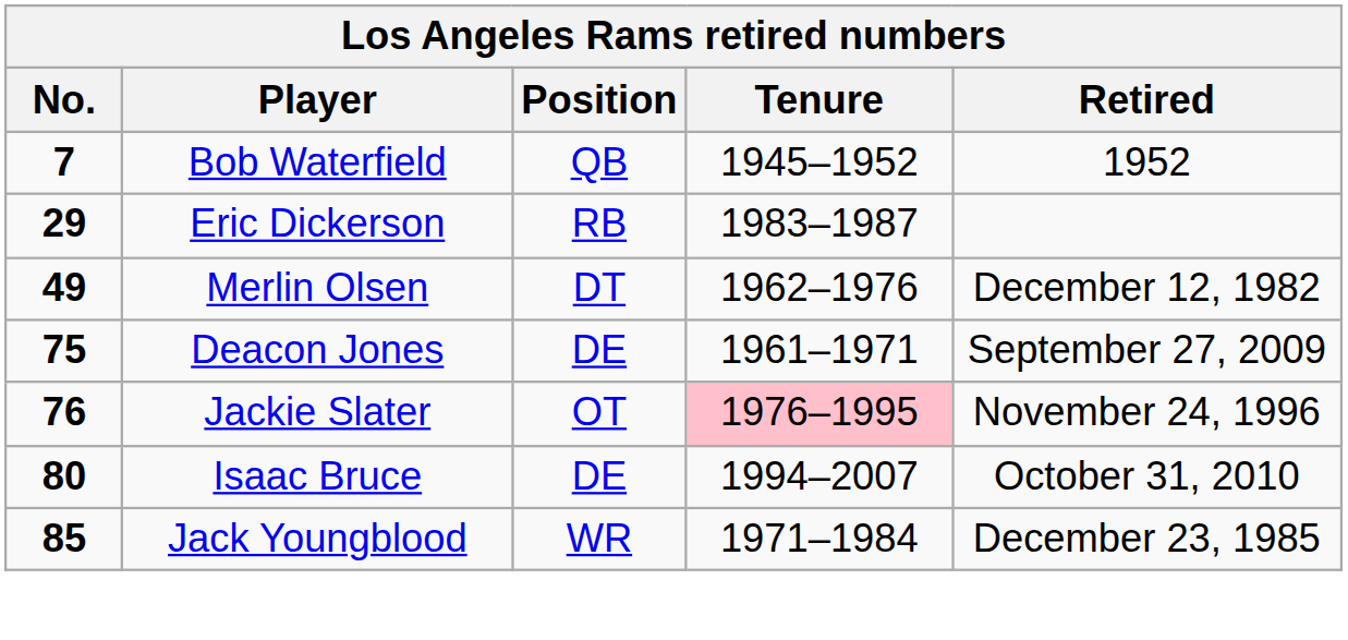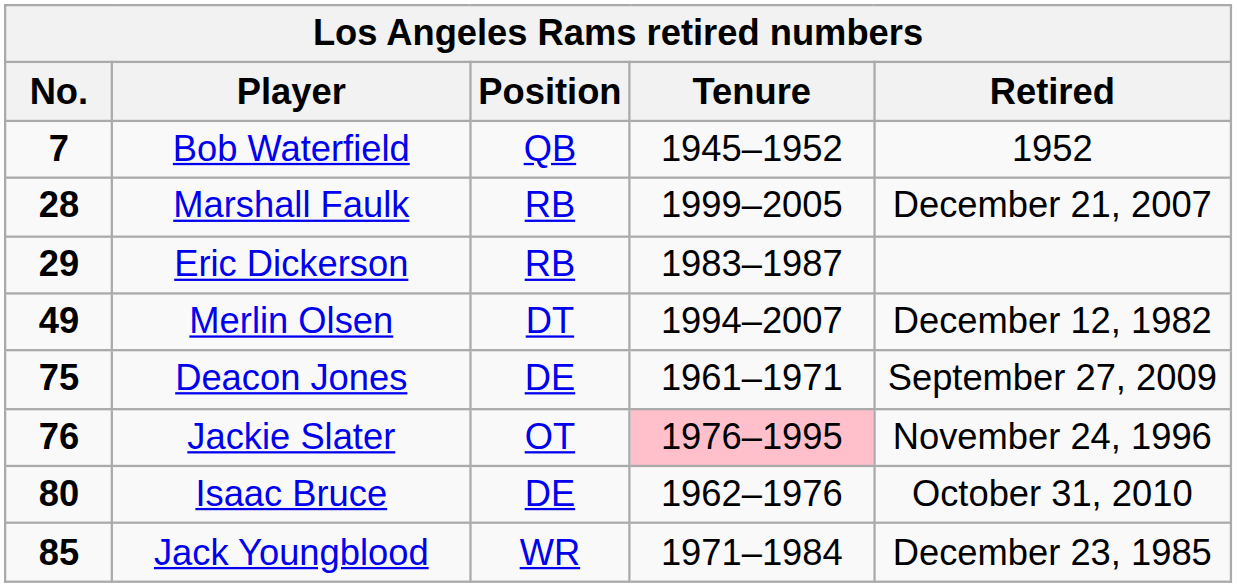+ row: 28 | Marshall Faulk | RB | 1999–2005 | December 21, 2007
Merlin Olsen | Tenure: 1962–1976 -> 1994–2007
Isaac Bruce | Tenure: 1994–2007 -> 1962–1976
